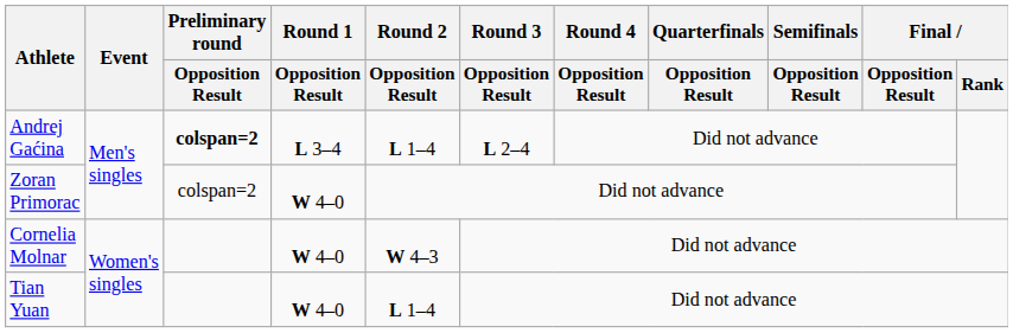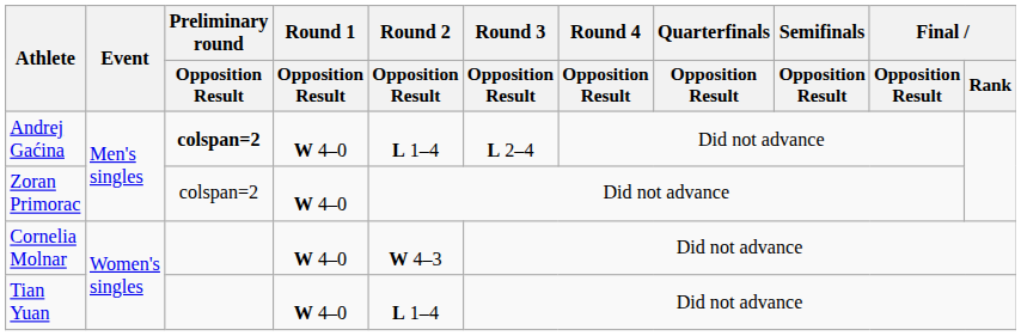Andrej Gaćina | Round 1 / Opposition Result: L 3–4 -> W 4–0
